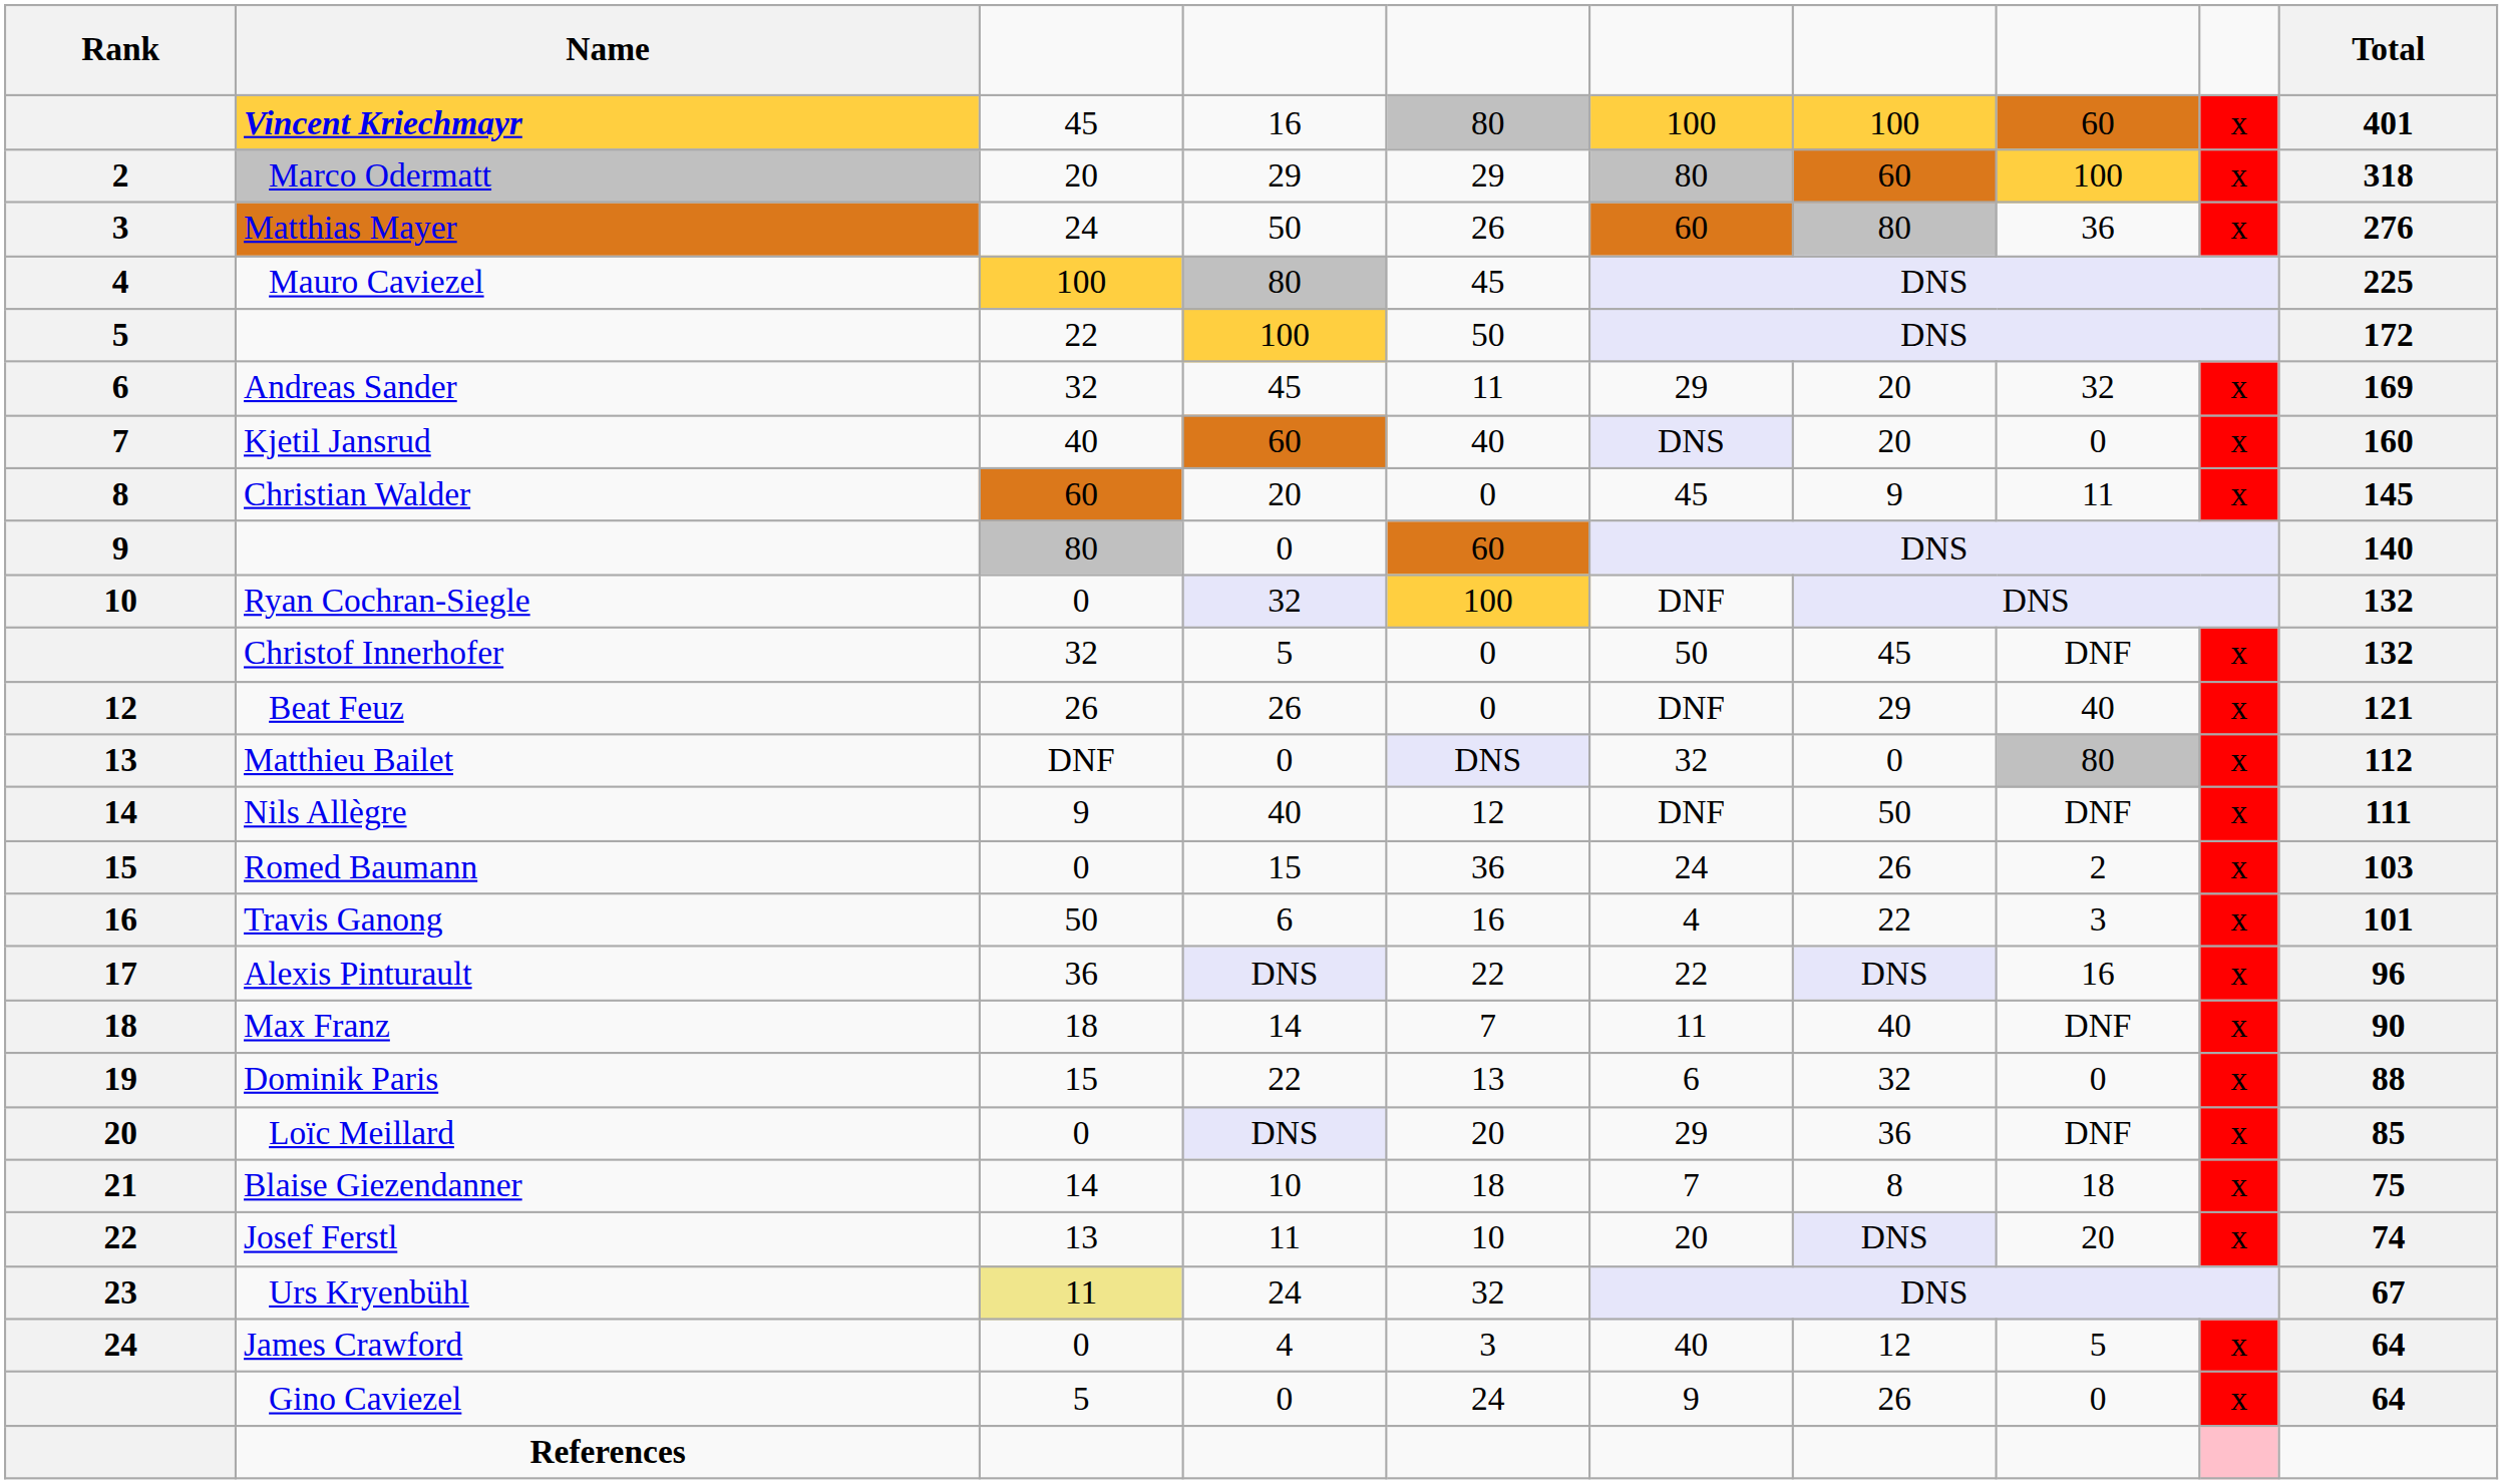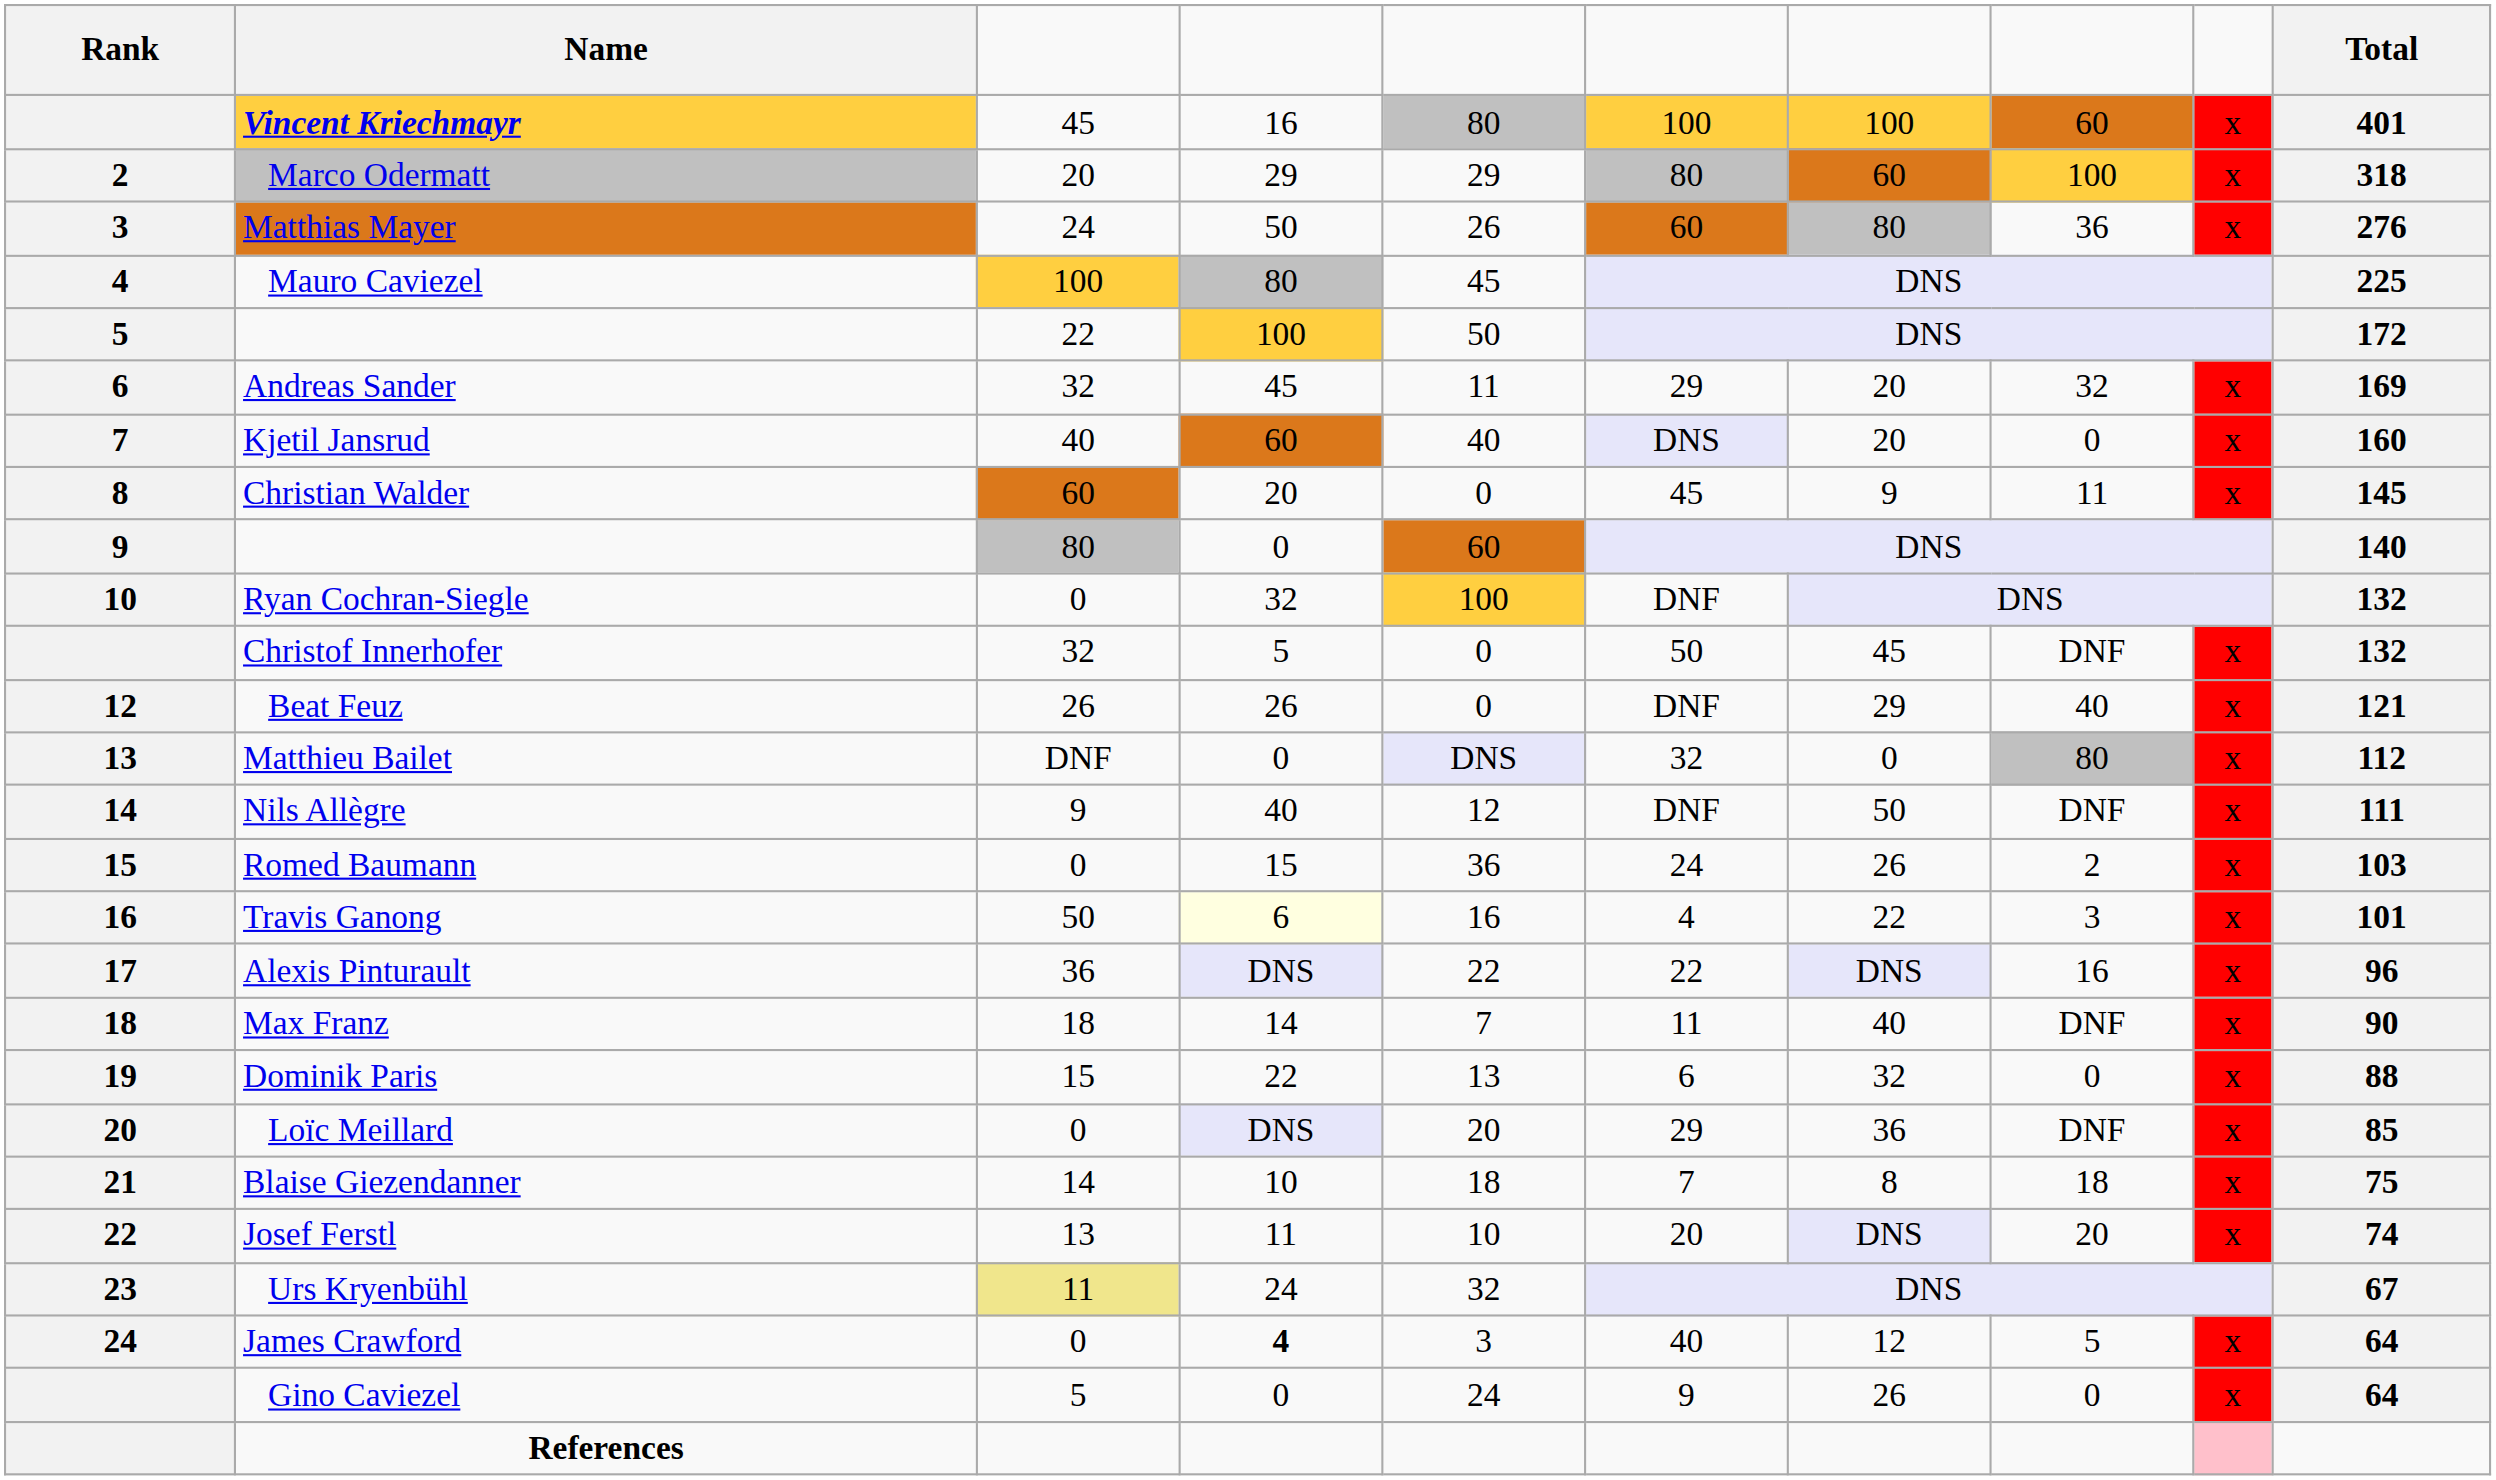Ryan Cochran-Siegle | column 4: lavender background -> no background
Travis Ganong | column 4: no background -> lightyellow background
James Crawford | column 4: normal -> bold
